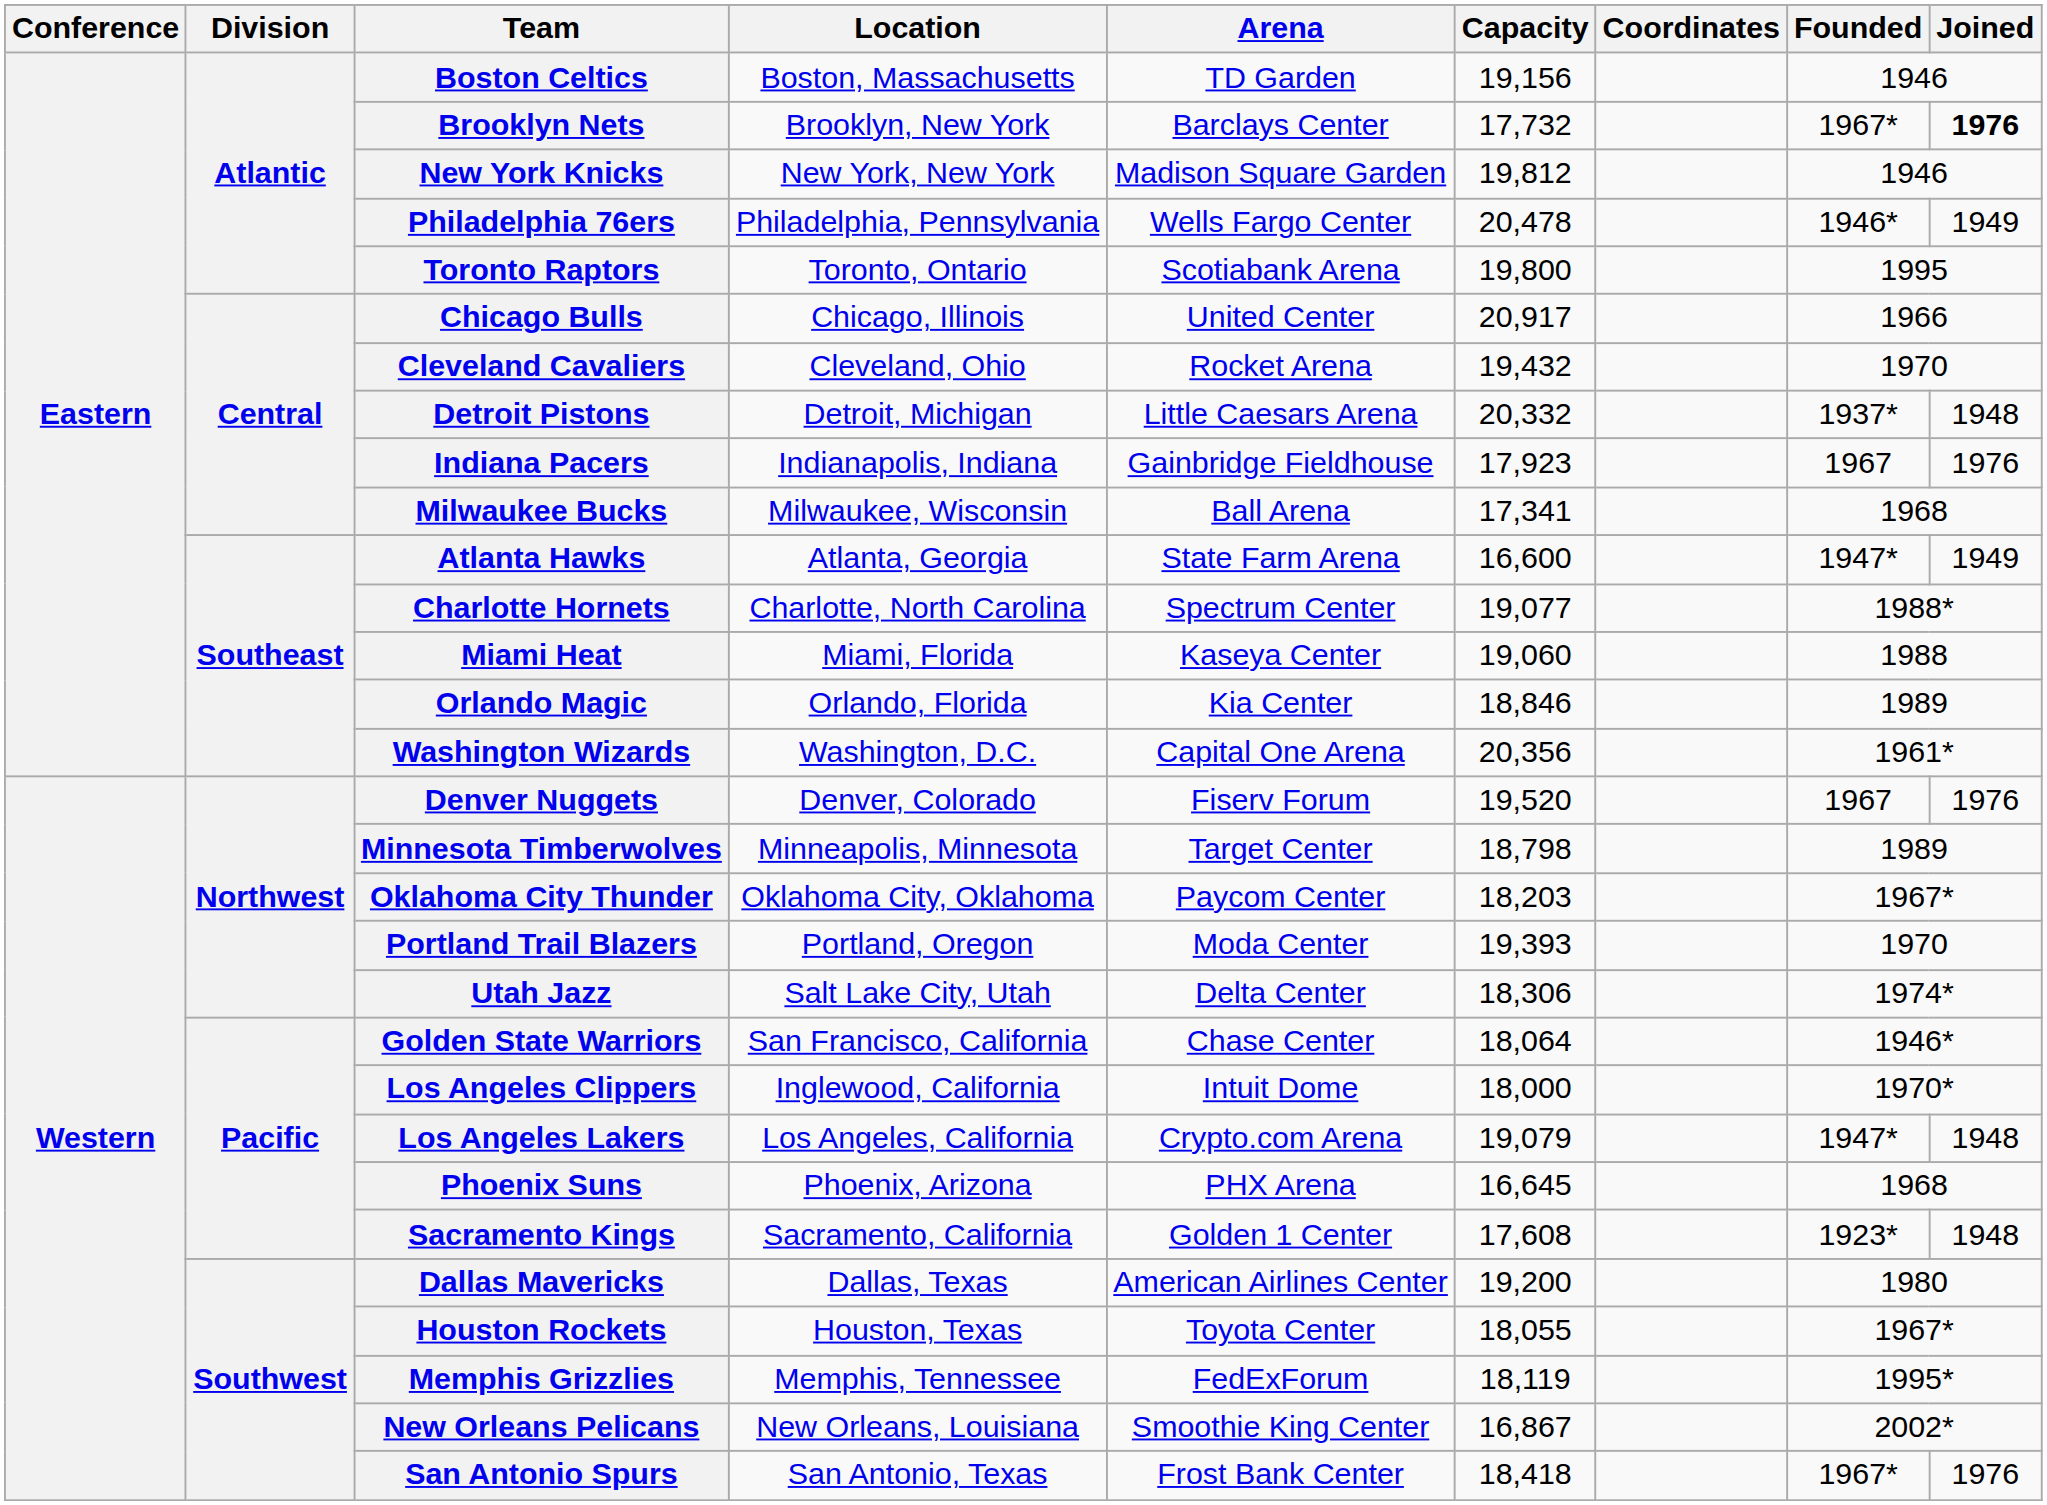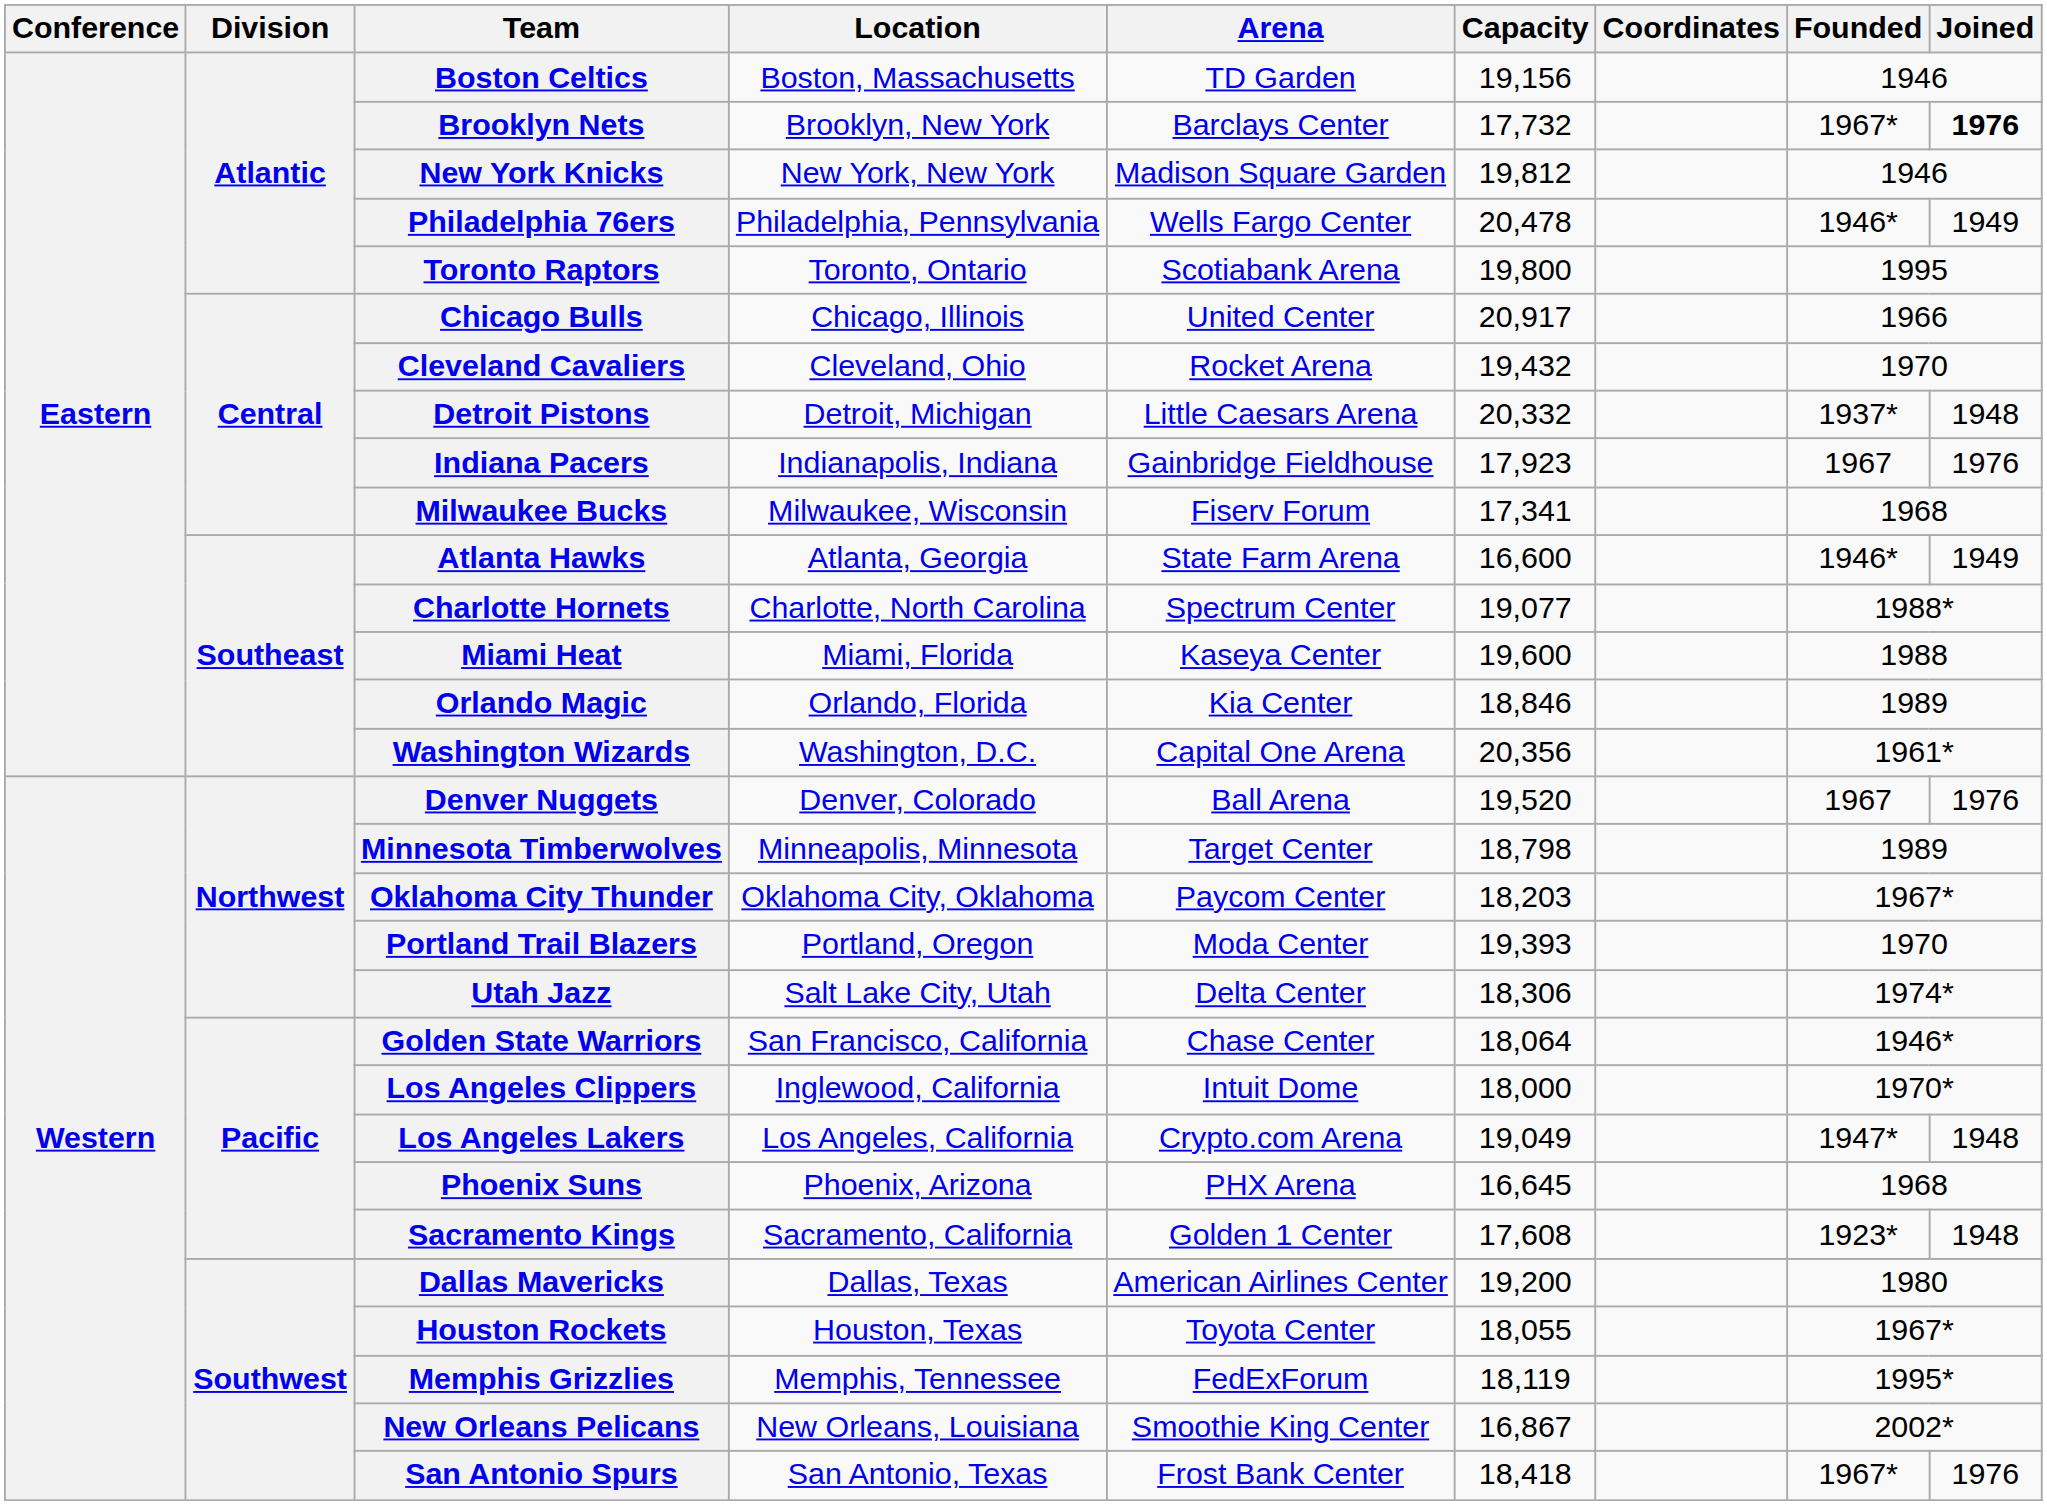Milwaukee Bucks | Arena: Ball Arena -> Fiserv Forum
Atlanta Hawks | Founded: 1947* -> 1946*
Miami Heat | Capacity: 19,060 -> 19,600
Denver Nuggets | Arena: Fiserv Forum -> Ball Arena
Los Angeles Lakers | Capacity: 19,079 -> 19,049
